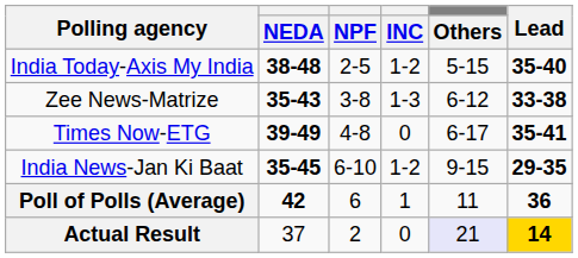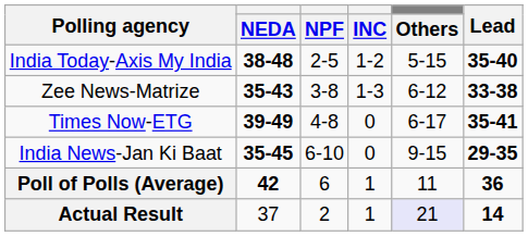India News-Jan Ki Baat | INC: 1-2 -> 0
Actual Result | INC: 0 -> 1
Actual Result | Lead: gold background -> no background
